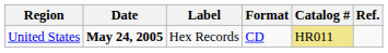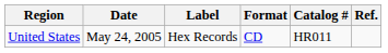United States | Date: bold -> normal
United States | Catalog #: khaki background -> no background
